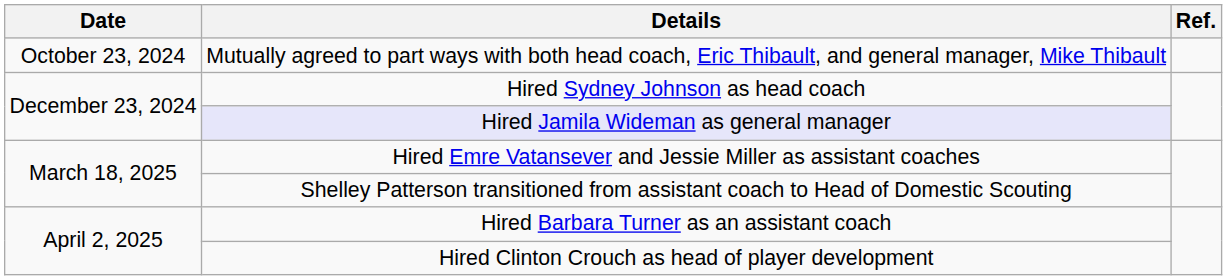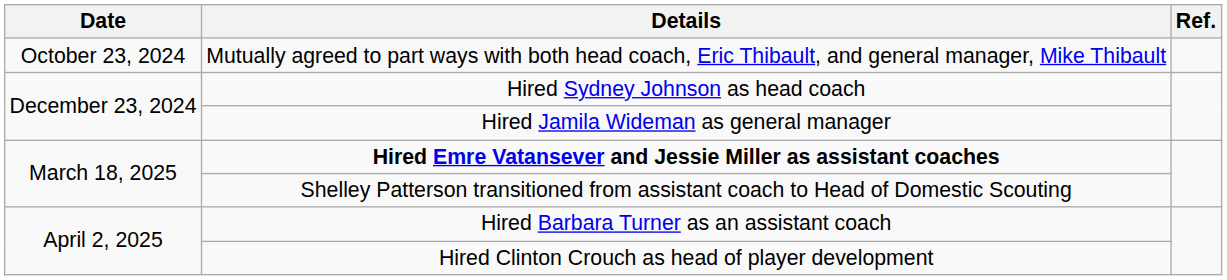Hired Jamila Wideman as general manager | Details: lavender background -> no background
Hired Emre Vatansever and Jessie Miller as assistant coaches | Details: normal -> bold
